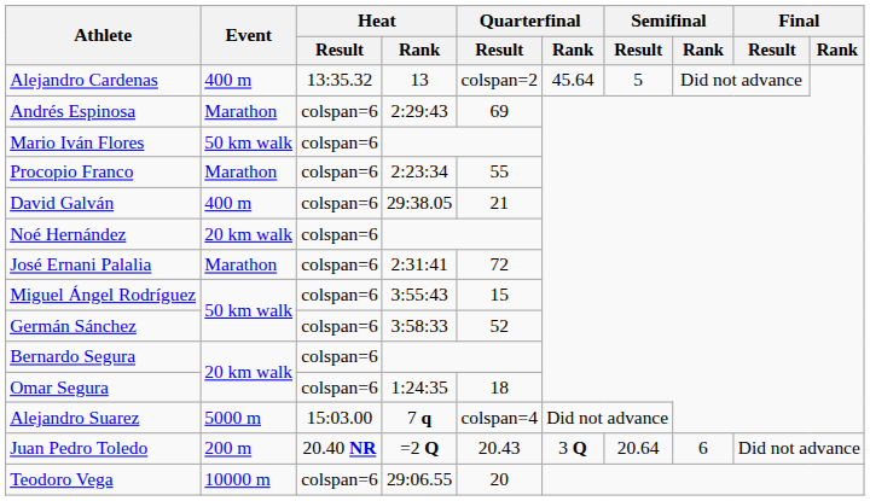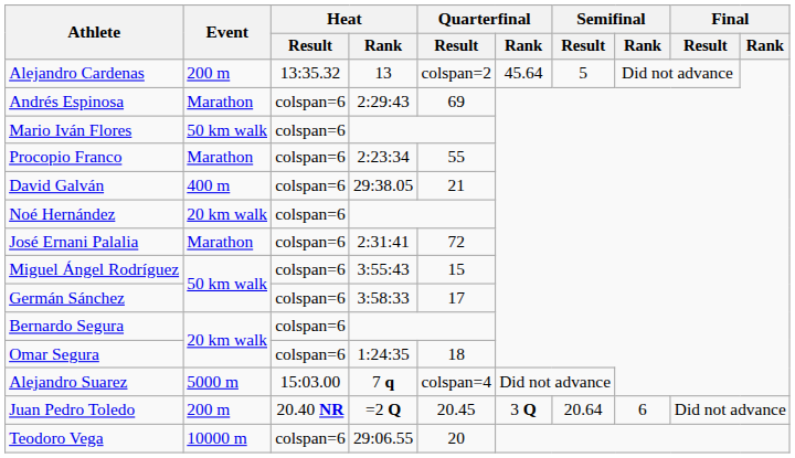Alejandro Cardenas | Event: 400 m -> 200 m
Germán Sánchez | Quarterfinal / Result: 52 -> 17
Juan Pedro Toledo | Quarterfinal / Result: 20.43 -> 20.45
